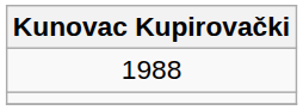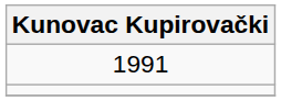row 2 | column 1: 1988 -> 1991
